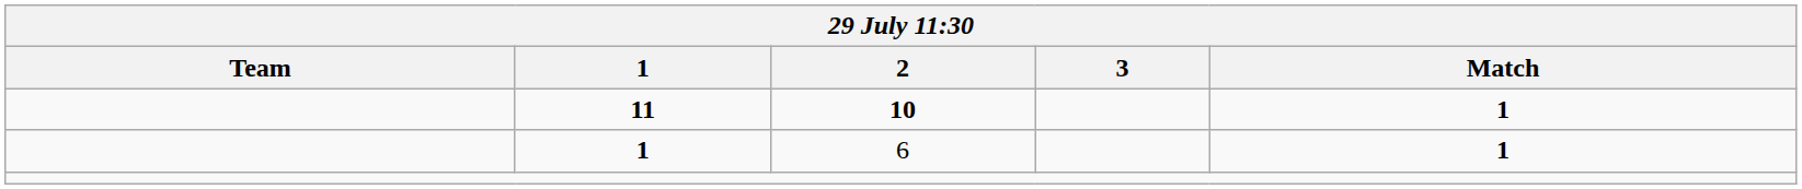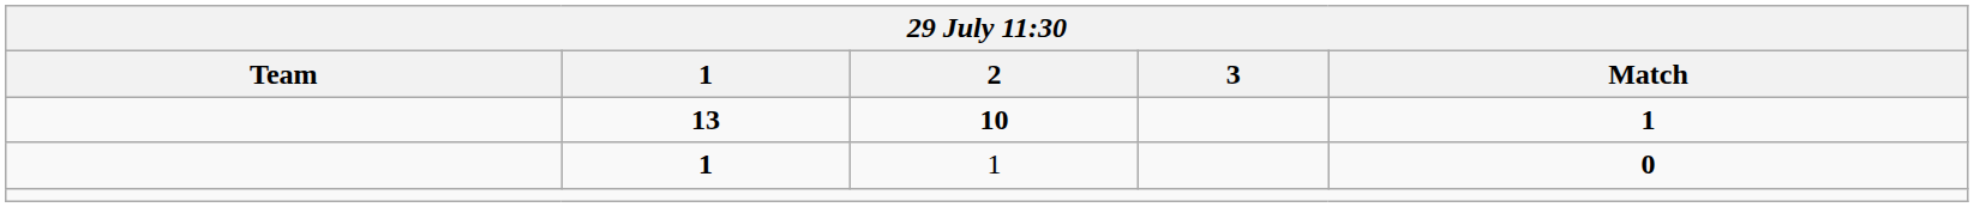row 3 | 1: 11 -> 13
row 4 | 2: 6 -> 1
row 4 | Match: 1 -> 0
